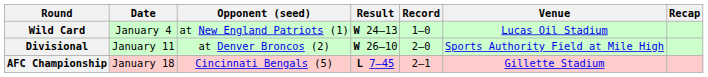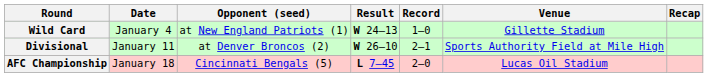Wild Card | Venue: Lucas Oil Stadium -> Gillette Stadium
Divisional | Record: 2–0 -> 2–1
AFC Championship | Record: 2–1 -> 2–0
AFC Championship | Venue: Gillette Stadium -> Lucas Oil Stadium
